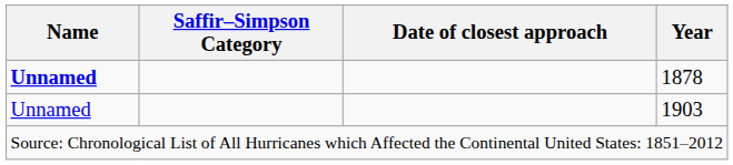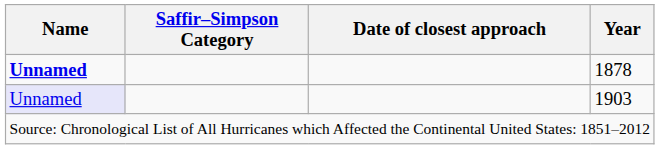1903 | Name: no background -> lavender background
